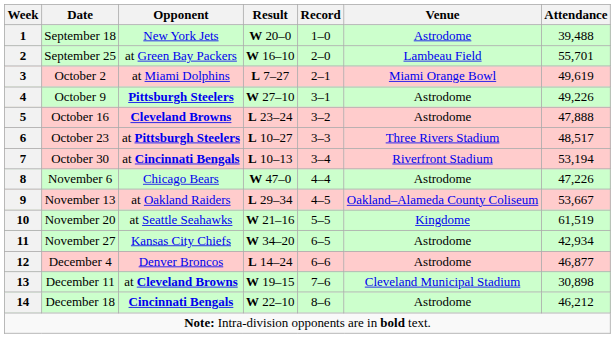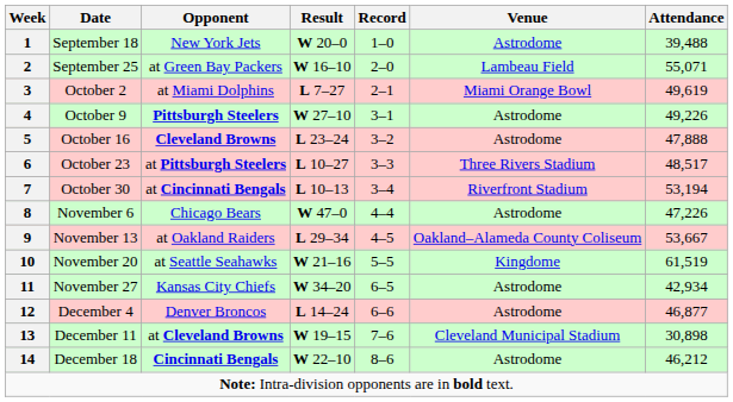2 | Attendance: 55,701 -> 55,071
